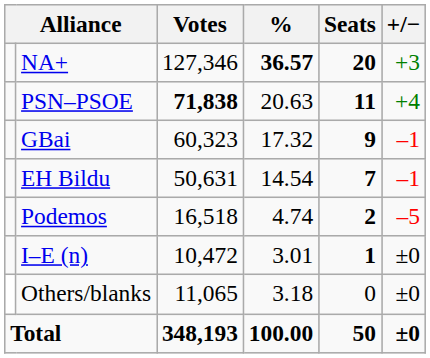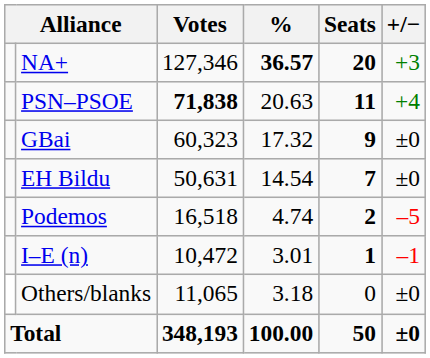GBai | +/−: –1 -> ±0
EH Bildu | +/−: –1 -> ±0
I–E (n) | +/−: ±0 -> –1
